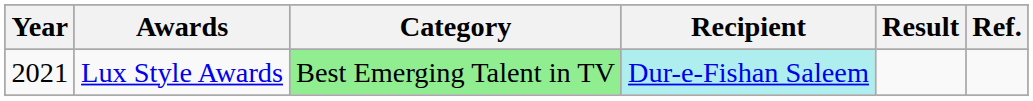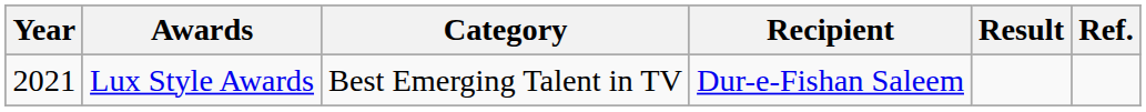Lux Style Awards | Category: lightgreen background -> no background
Lux Style Awards | Recipient: paleturquoise background -> no background
